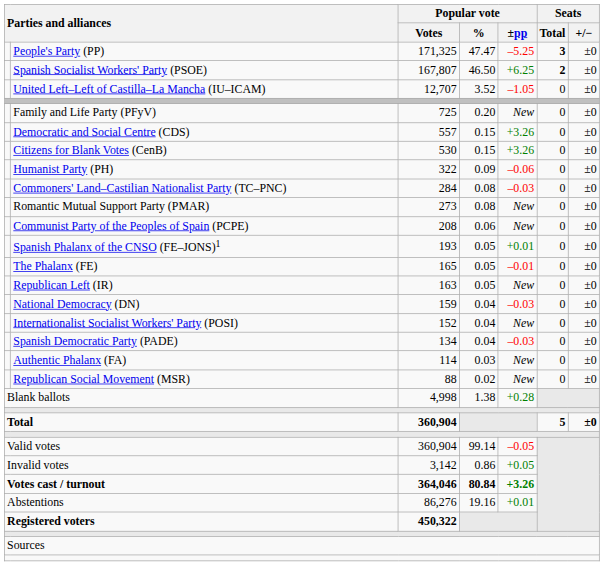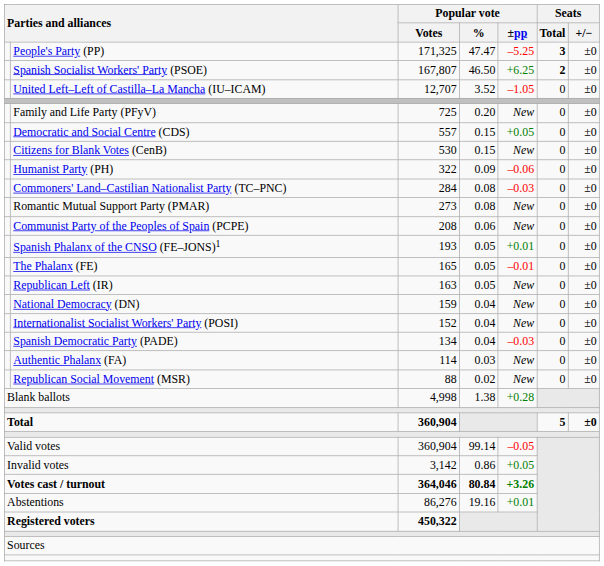Democratic and Social Centre (CDS) | Popular vote / ±pp: +3.26 -> +0.05
Citizens for Blank Votes (CenB) | Popular vote / ±pp: +3.26 -> New
National Democracy (DN) | Popular vote / ±pp: –0.03 -> New
